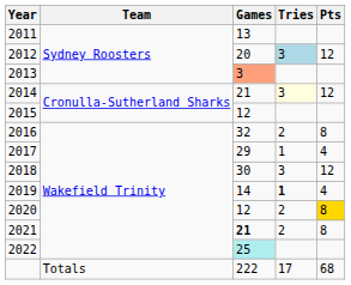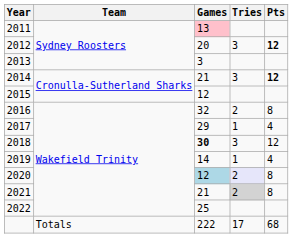2011 | Games: no background -> pink background
2012 | Tries: lightblue background -> no background
2012 | Pts: normal -> bold
2013 | Games: lightsalmon background -> no background
2014 | Tries: lightyellow background -> no background
2014 | Pts: normal -> bold
2018 | Games: normal -> bold
2019 | Tries: bold -> normal
2020 | Games: no background -> lightblue background
2020 | Tries: no background -> lavender background
2020 | Pts: gold background -> no background
2021 | Games: bold -> normal
2021 | Tries: no background -> lightgrey background
2022 | Games: paleturquoise background -> no background
